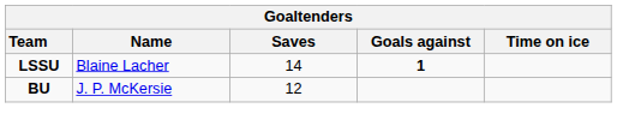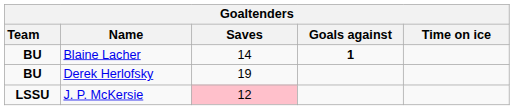Blaine Lacher | Team: LSSU -> BU
+ row: BU | Derek Herlofsky | 19
J. P. McKersie | Team: BU -> LSSU
J. P. McKersie | Saves: no background -> pink background
